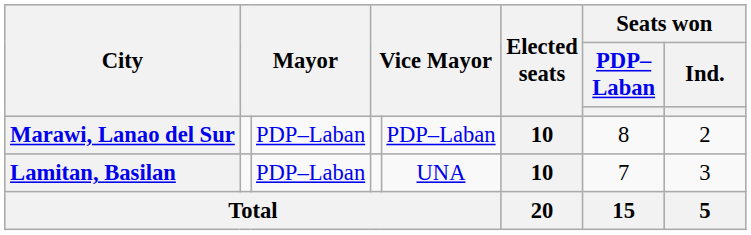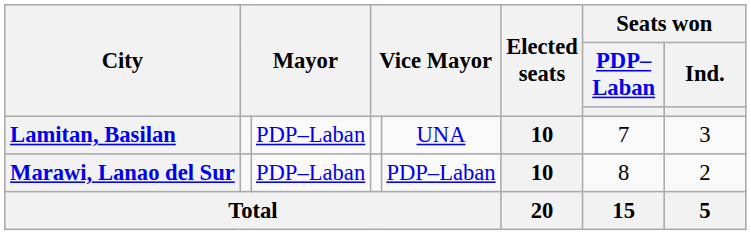rows swapped: Lamitan, Basilan <-> Marawi, Lanao del Sur
